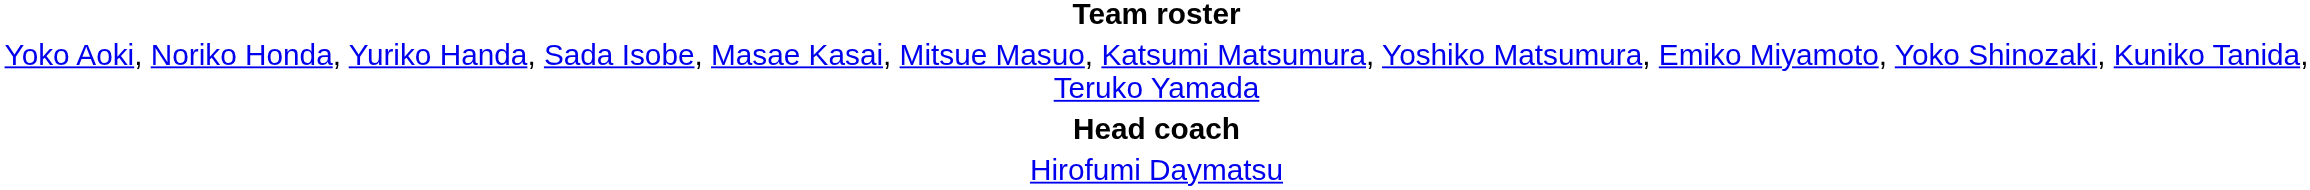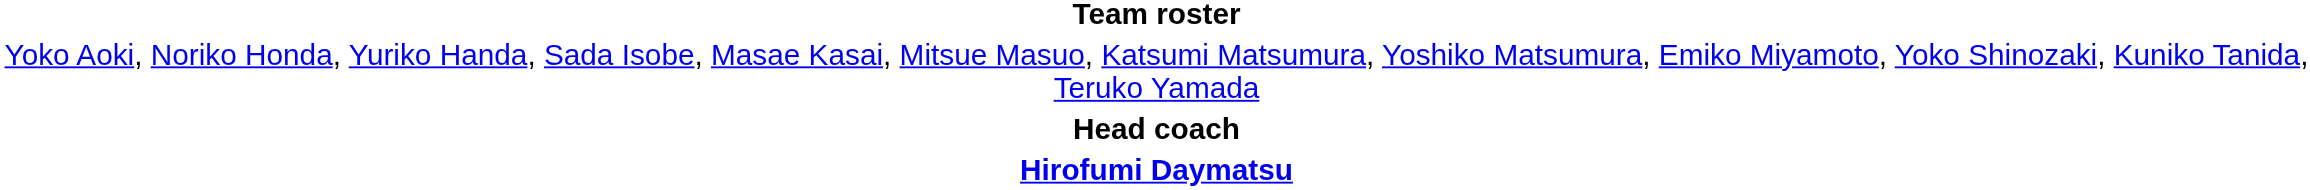row 4 | column 1: normal -> bold
